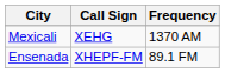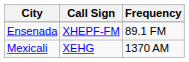rows swapped: Mexicali <-> Ensenada
